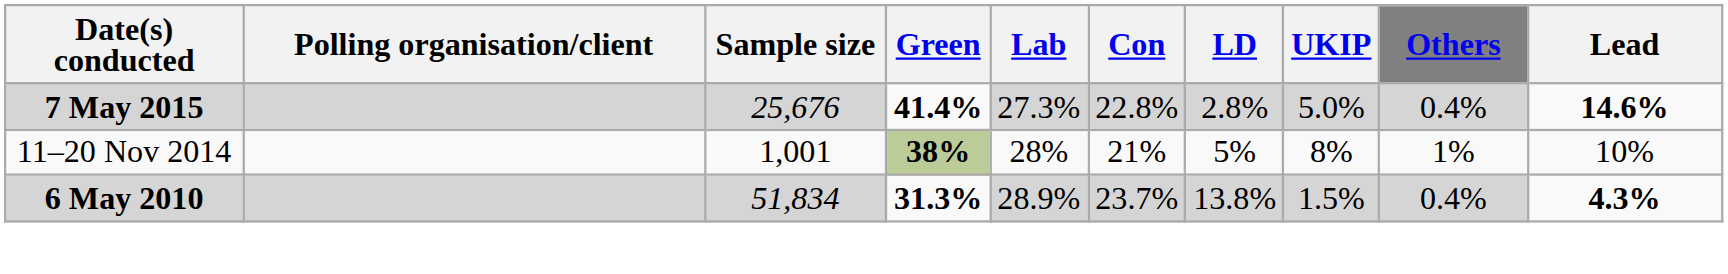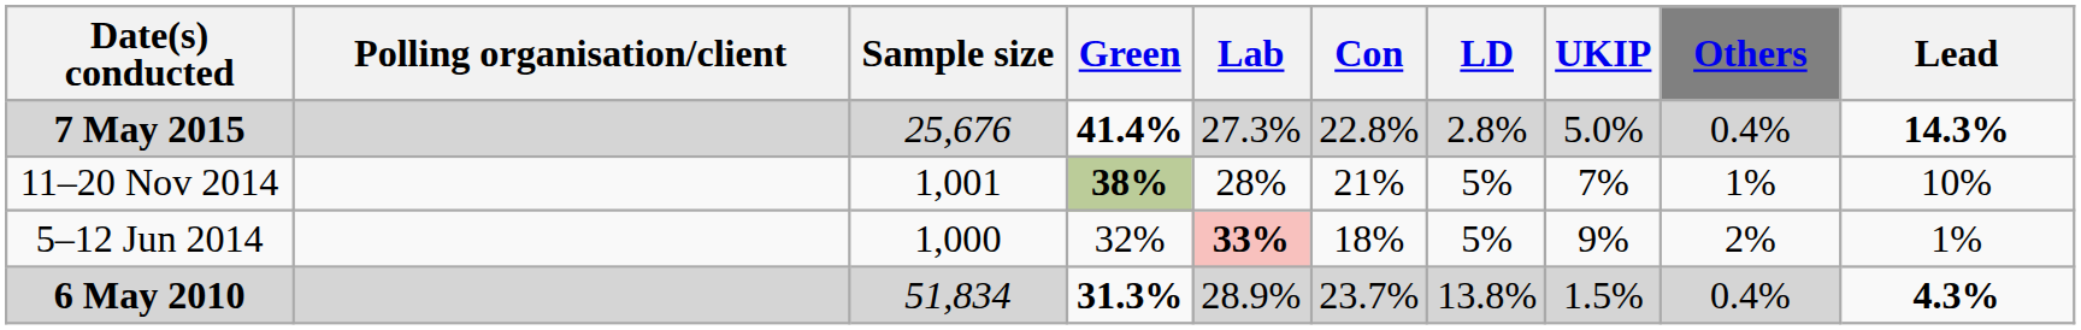7 May 2015 | Lead: 14.6% -> 14.3%
11–20 Nov 2014 | UKIP: 8% -> 7%
+ row: 5–12 Jun 2014 | 1,000 | 32% | 33% | 18% | 5% | 9% | 2% | 1%
